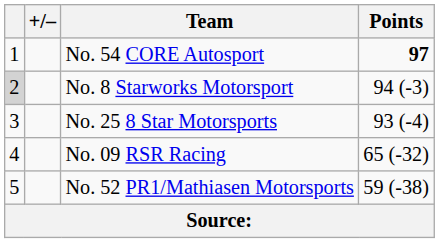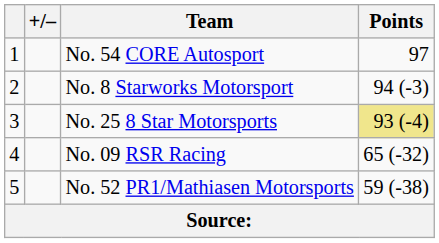No. 54 CORE Autosport | Points: bold -> normal
No. 8 Starworks Motorsport | column 1: lightgrey background -> no background
No. 25 8 Star Motorsports | Points: no background -> khaki background
